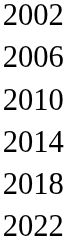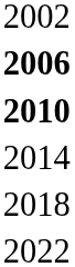2006 | column 1: normal -> bold
2010 | column 1: normal -> bold
